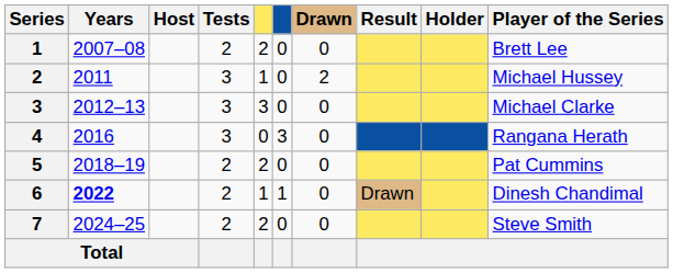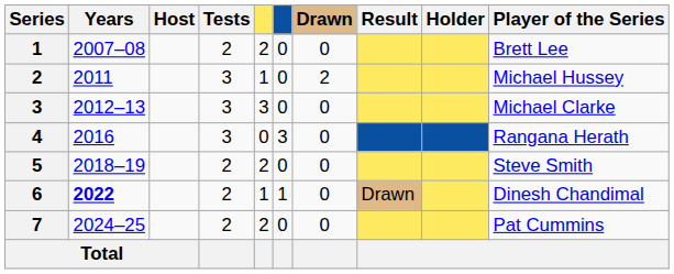5 | Player of the Series: Pat Cummins -> Steve Smith
7 | Player of the Series: Steve Smith -> Pat Cummins
